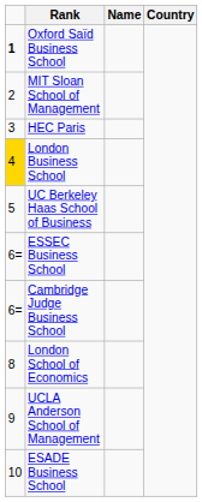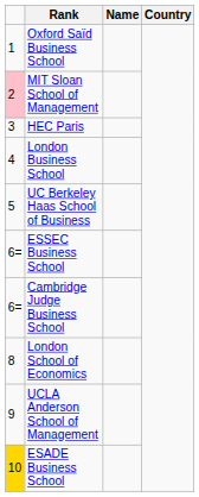Oxford Saïd Business School | column 1: bold -> normal
MIT Sloan School of Management | column 1: no background -> pink background
London Business School | column 1: gold background -> no background
ESADE Business School | column 1: no background -> gold background
